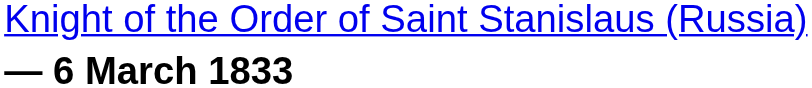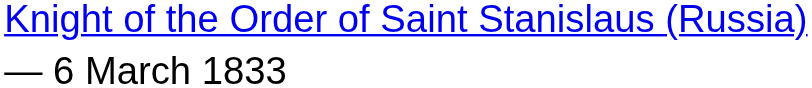— 6 March 1833 | column 1: bold -> normal
